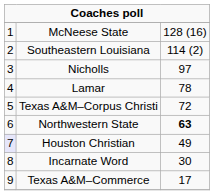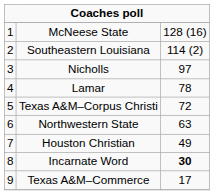Northwestern State | column 3: bold -> normal
Houston Christian | column 1: lavender background -> no background
Incarnate Word | column 3: normal -> bold
